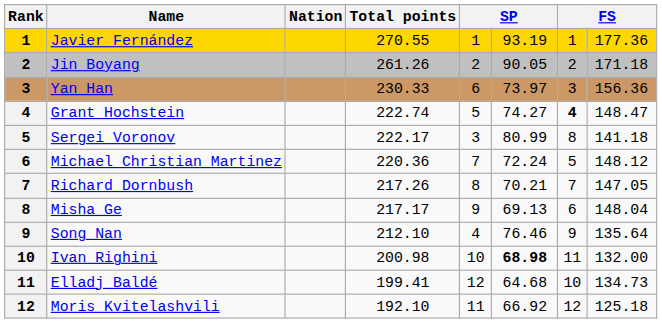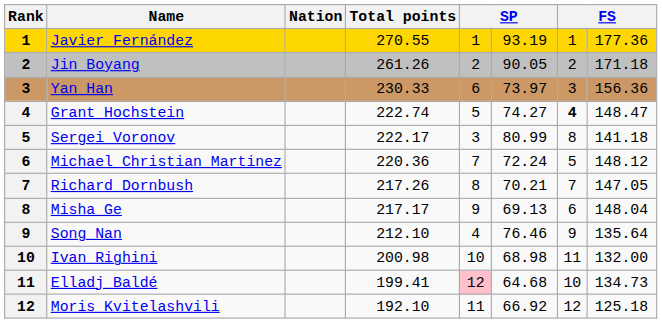Ivan Righini | column 6: bold -> normal
Elladj Baldé | column 5: no background -> pink background
